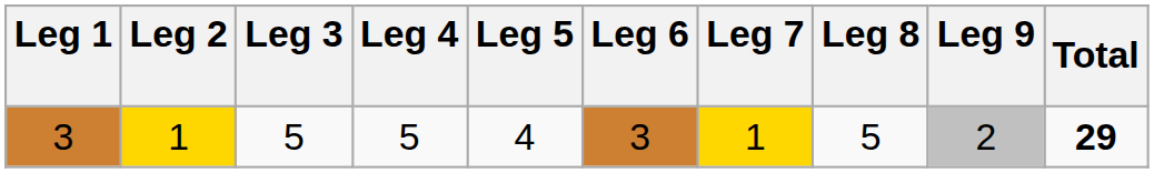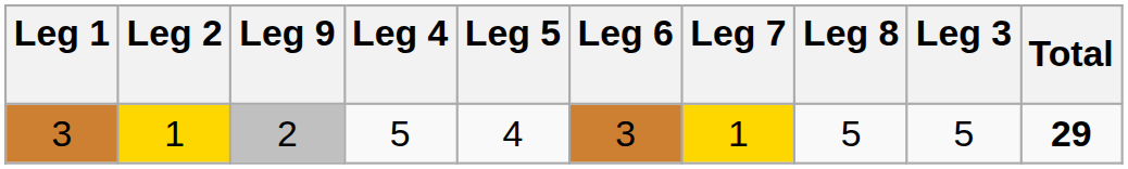columns swapped: Leg 3 <-> Leg 9
